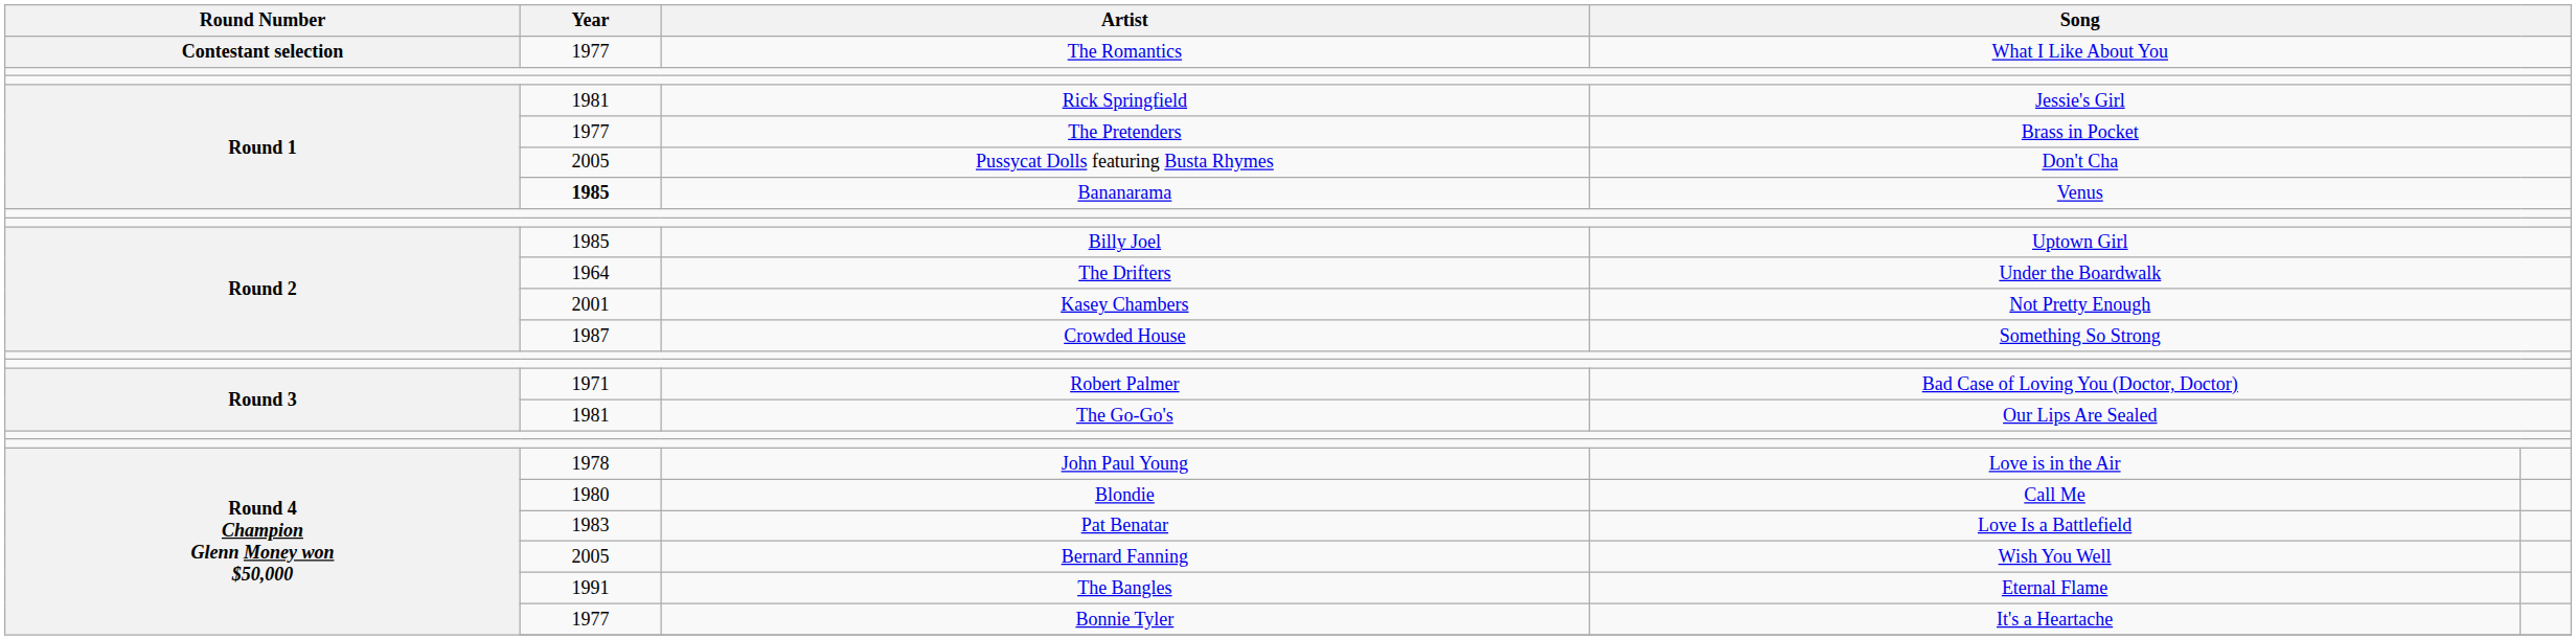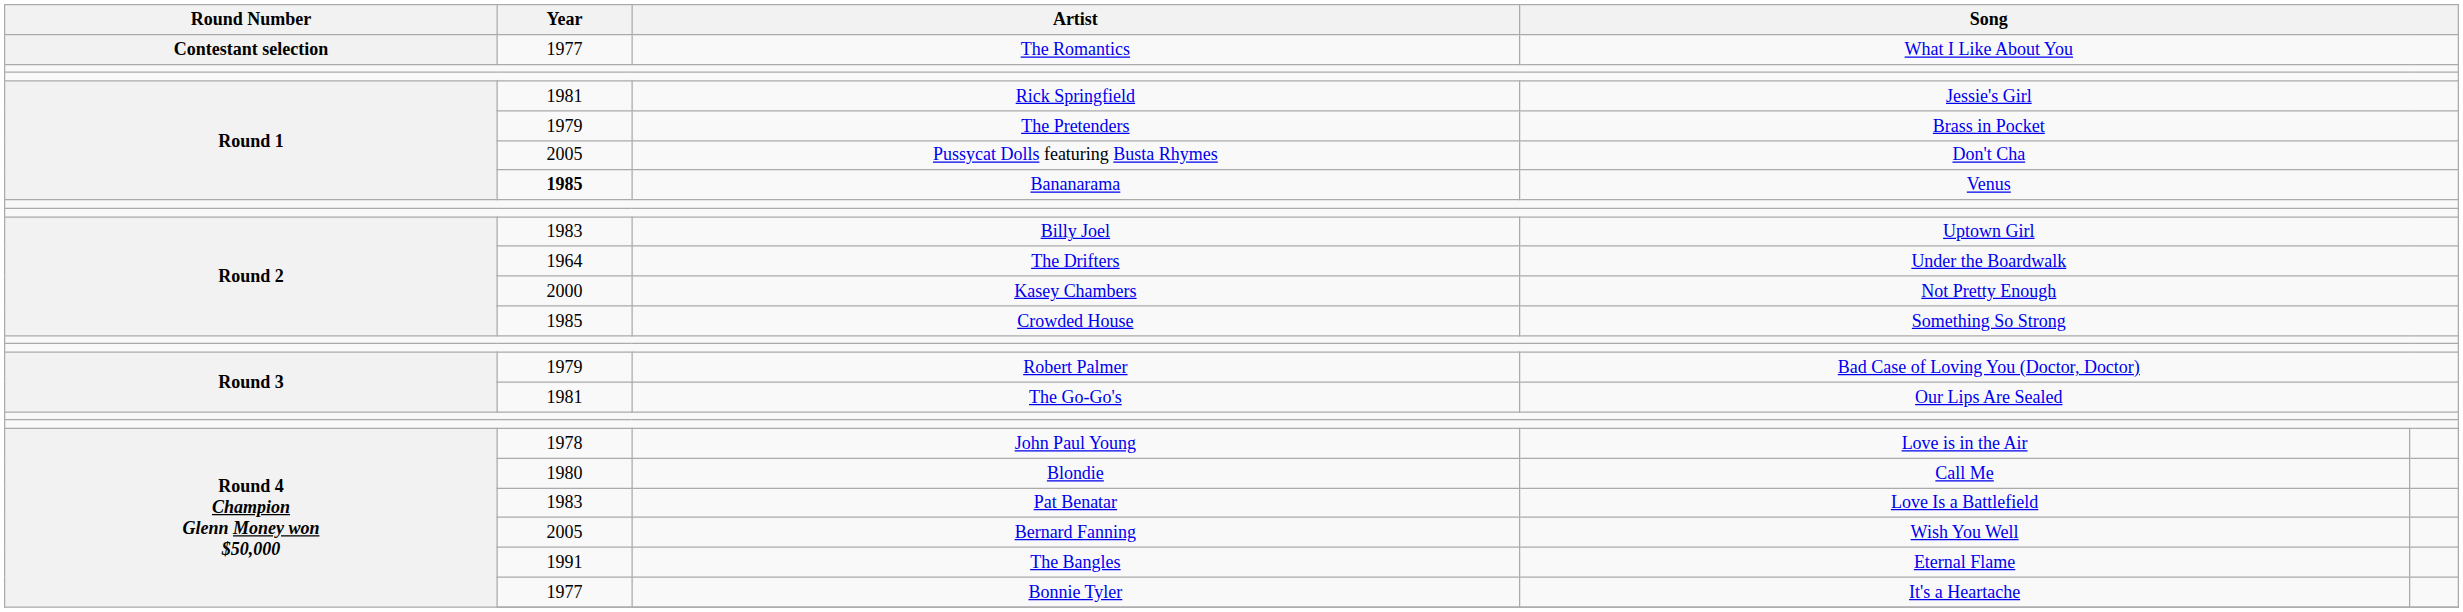The Pretenders | Year: 1977 -> 1979
Billy Joel | Year: 1985 -> 1983
Kasey Chambers | Year: 2001 -> 2000
Crowded House | Year: 1987 -> 1985
Robert Palmer | Year: 1971 -> 1979
